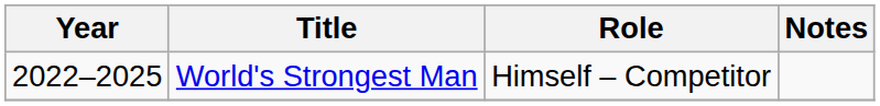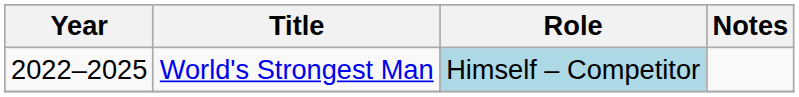World's Strongest Man | Role: no background -> lightblue background
